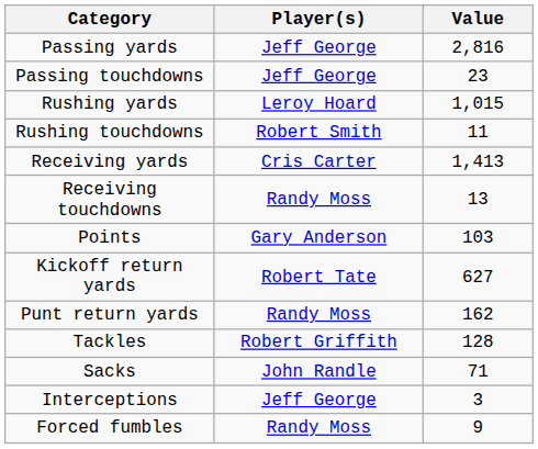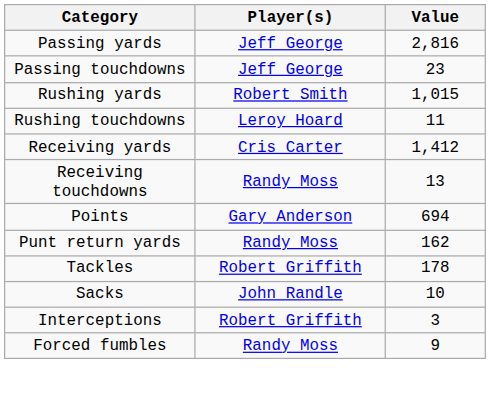Rushing yards | Player(s): Leroy Hoard -> Robert Smith
Rushing touchdowns | Player(s): Robert Smith -> Leroy Hoard
Receiving yards | Value: 1,413 -> 1,412
Points | Value: 103 -> 694
- row: Kickoff return yards | Robert Tate | 627
Tackles | Value: 128 -> 178
Sacks | Value: 71 -> 10
Interceptions | Player(s): Jeff George -> Robert Griffith
